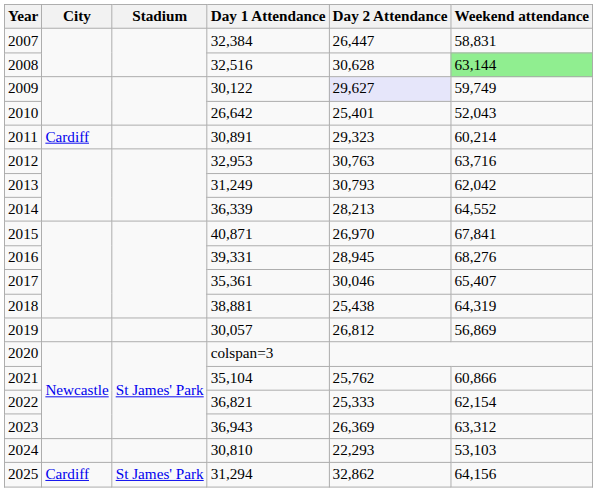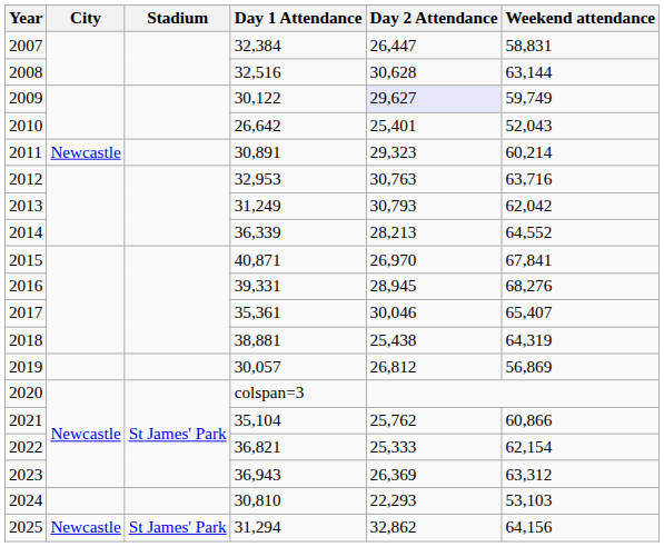2008 | Weekend attendance: lightgreen background -> no background
2011 | City: Cardiff -> Newcastle
2025 | City: Cardiff -> Newcastle
